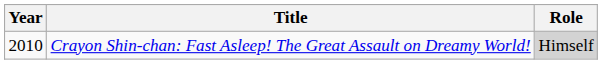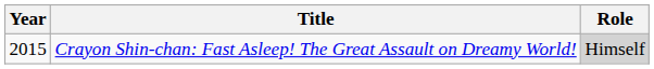row 2 | Year: 2010 -> 2015
